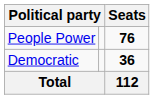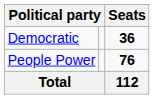rows swapped: People Power <-> Democratic
